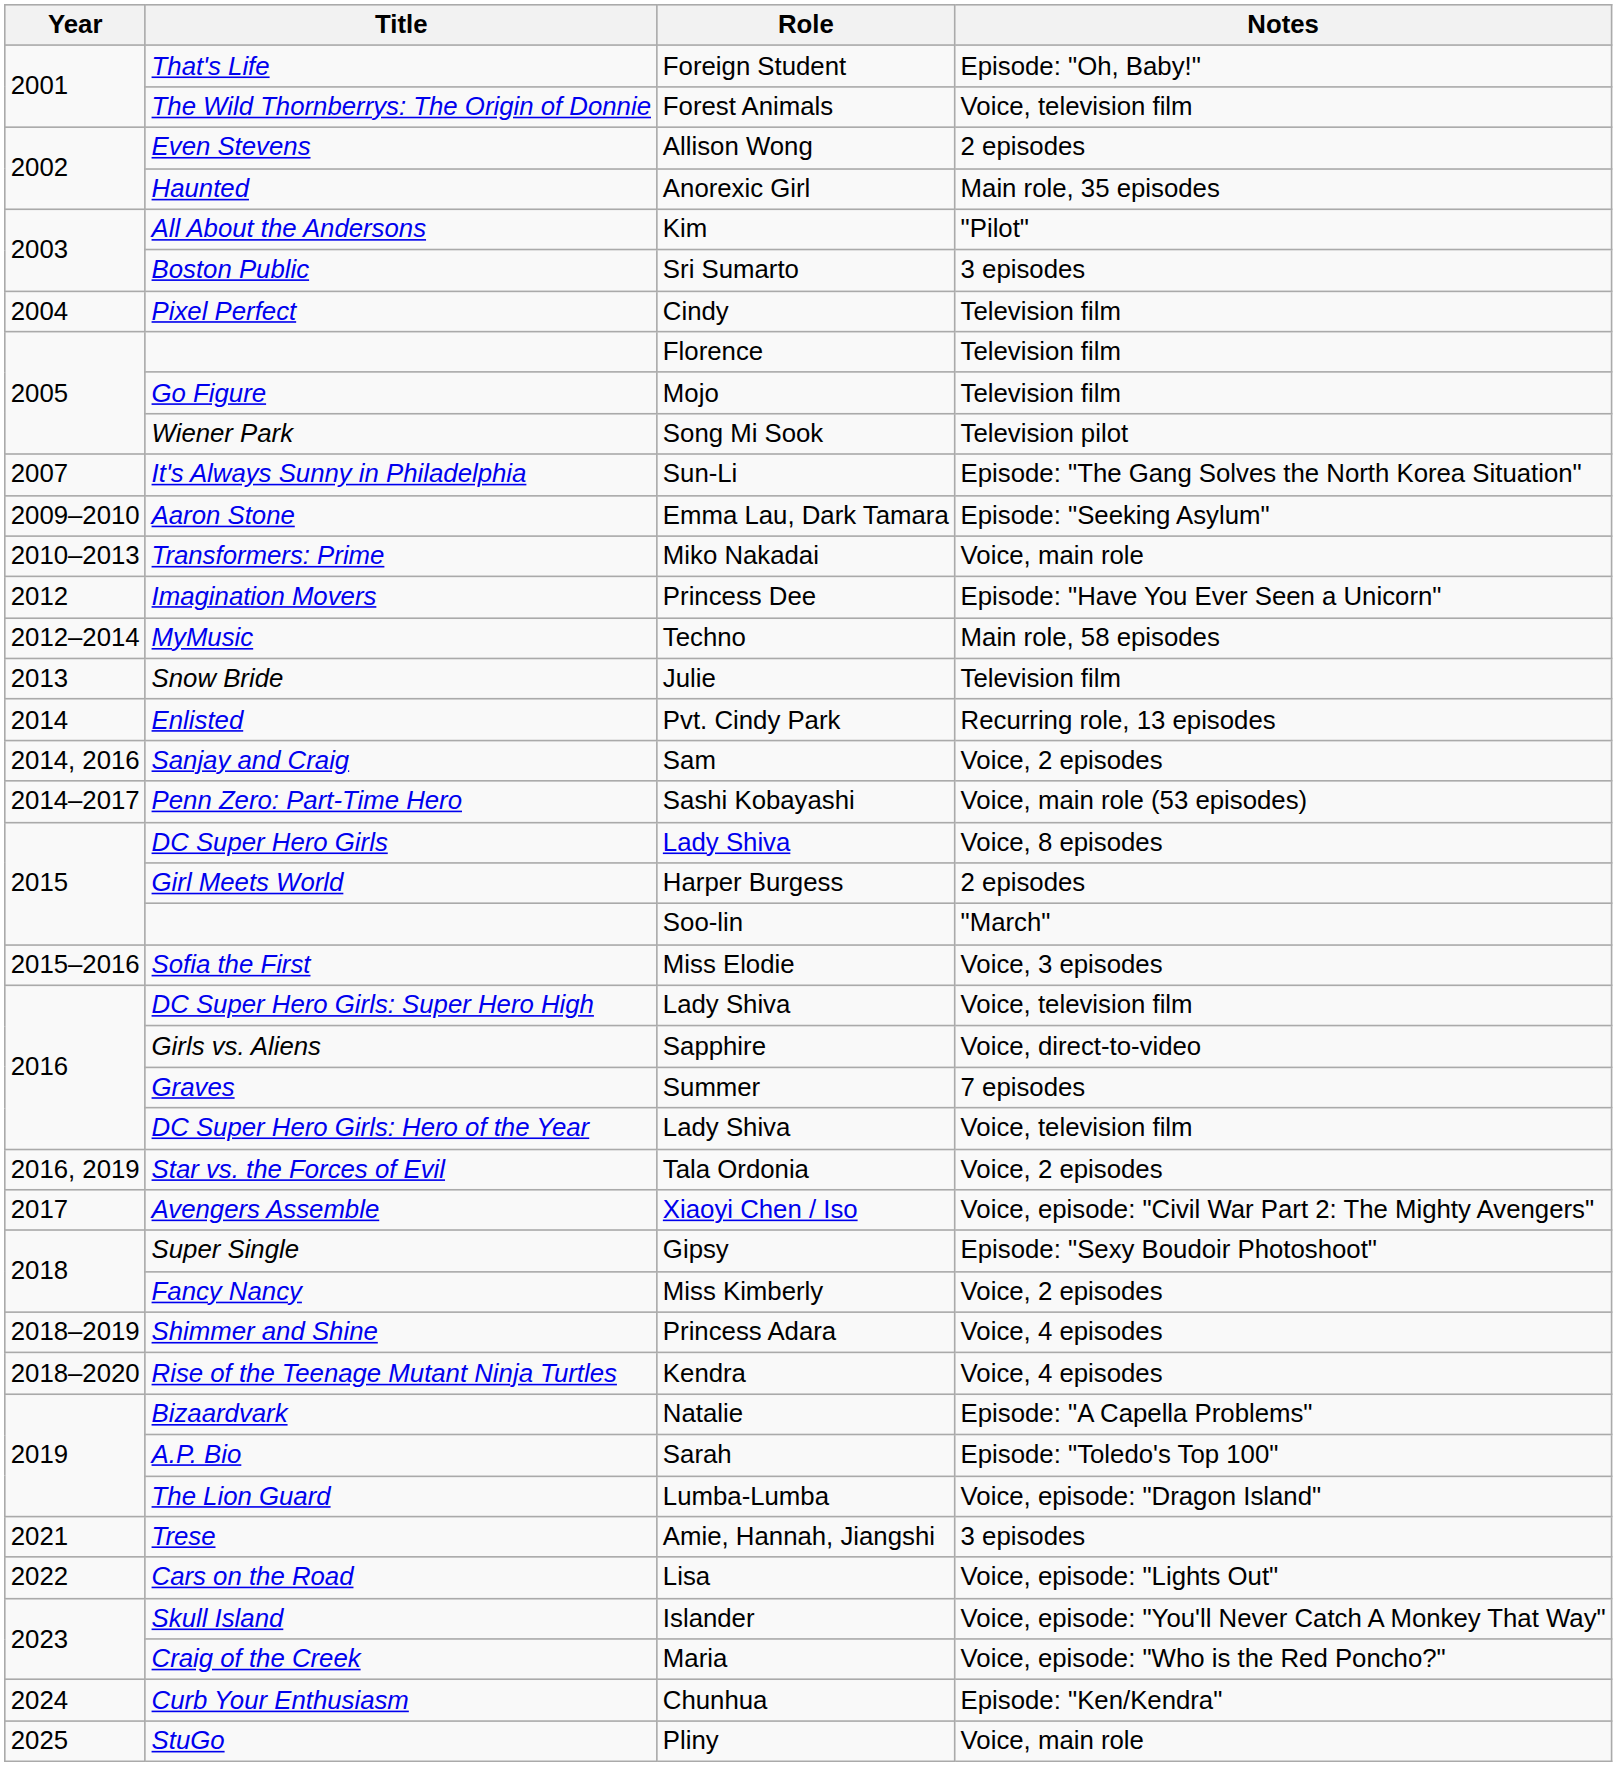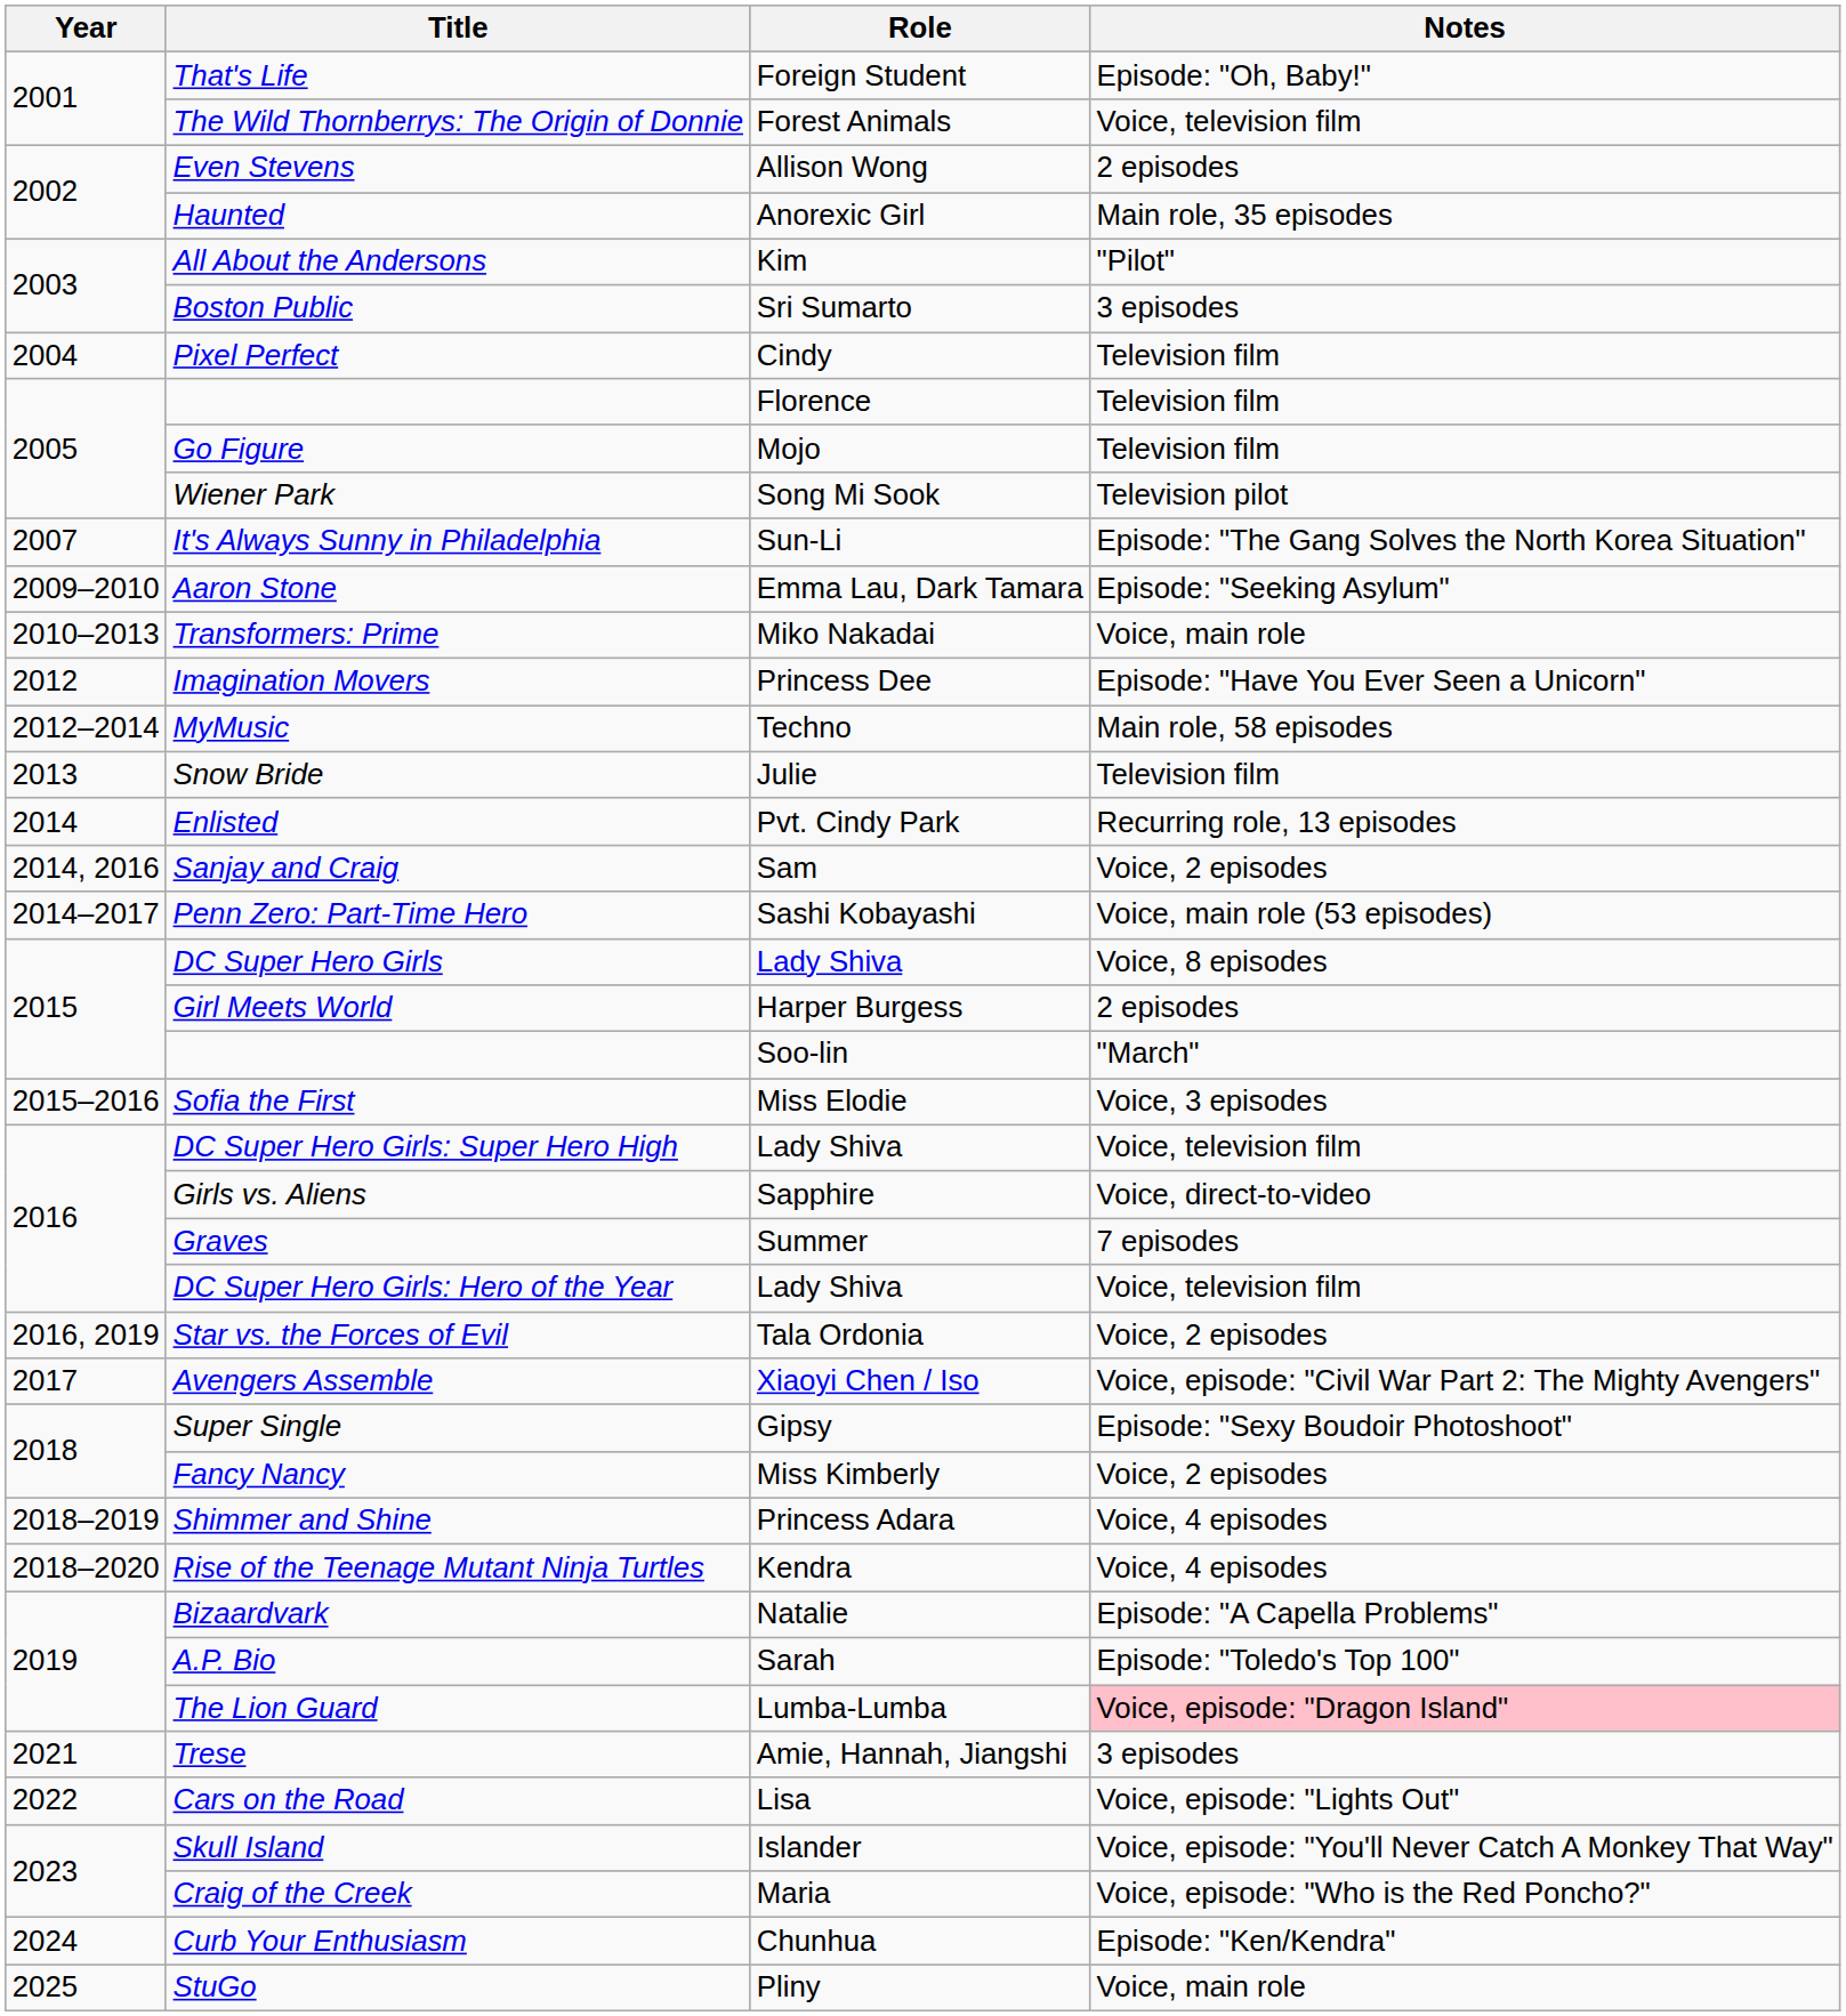The Lion Guard | Notes: no background -> pink background
